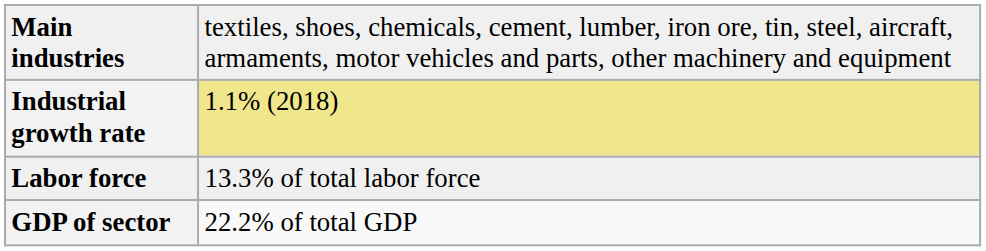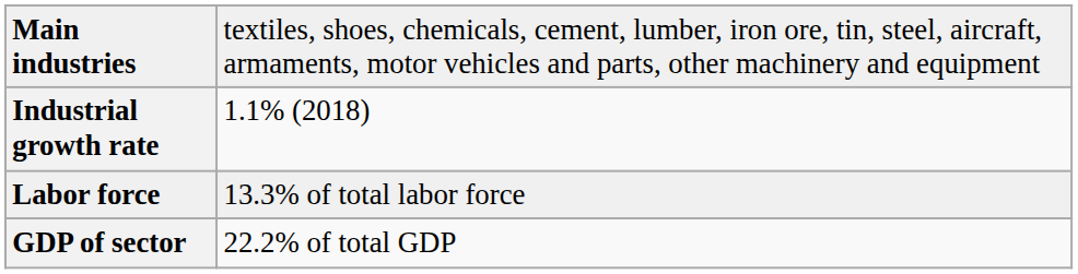Industrial growth rate | column 2: khaki background -> no background
